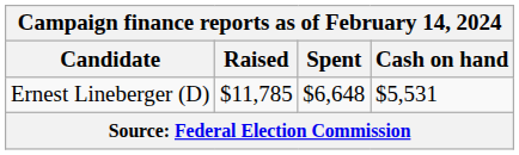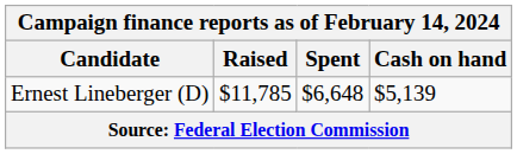Ernest Lineberger (D) | Cash on hand: $5,531 -> $5,139
